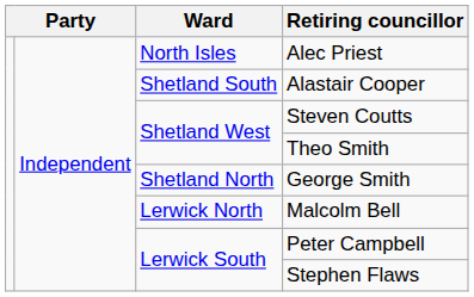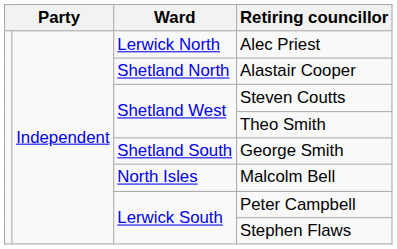Alec Priest | Ward: North Isles -> Lerwick North
Alastair Cooper | Ward: Shetland South -> Shetland North
George Smith | Ward: Shetland North -> Shetland South
Malcolm Bell | Ward: Lerwick North -> North Isles
